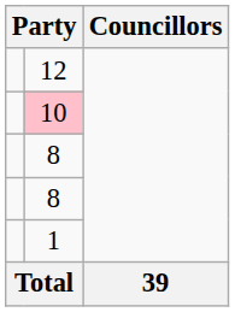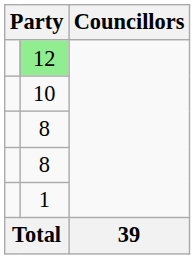12 | column 2: no background -> lightgreen background
10 | column 2: pink background -> no background
